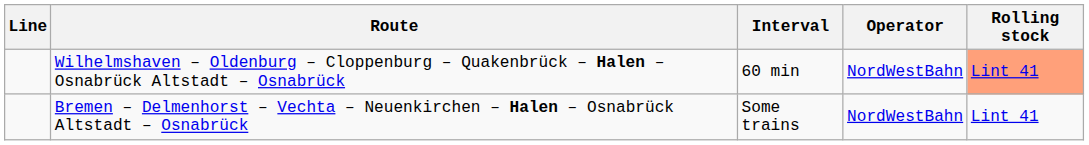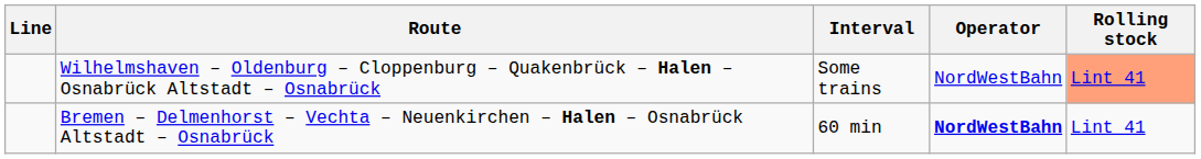row 2 | Interval: 60 min -> Some trains
row 3 | Interval: Some trains -> 60 min
row 3 | Operator: normal -> bold
